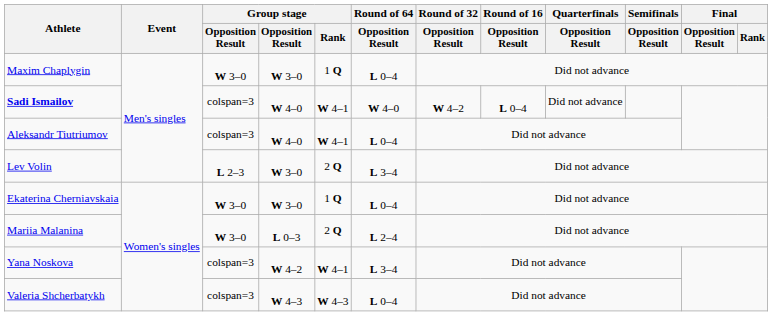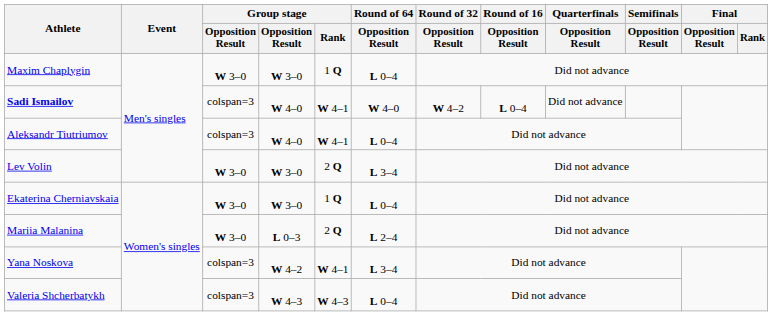Lev Volin | column 3: L 2–3 -> W 3–0
